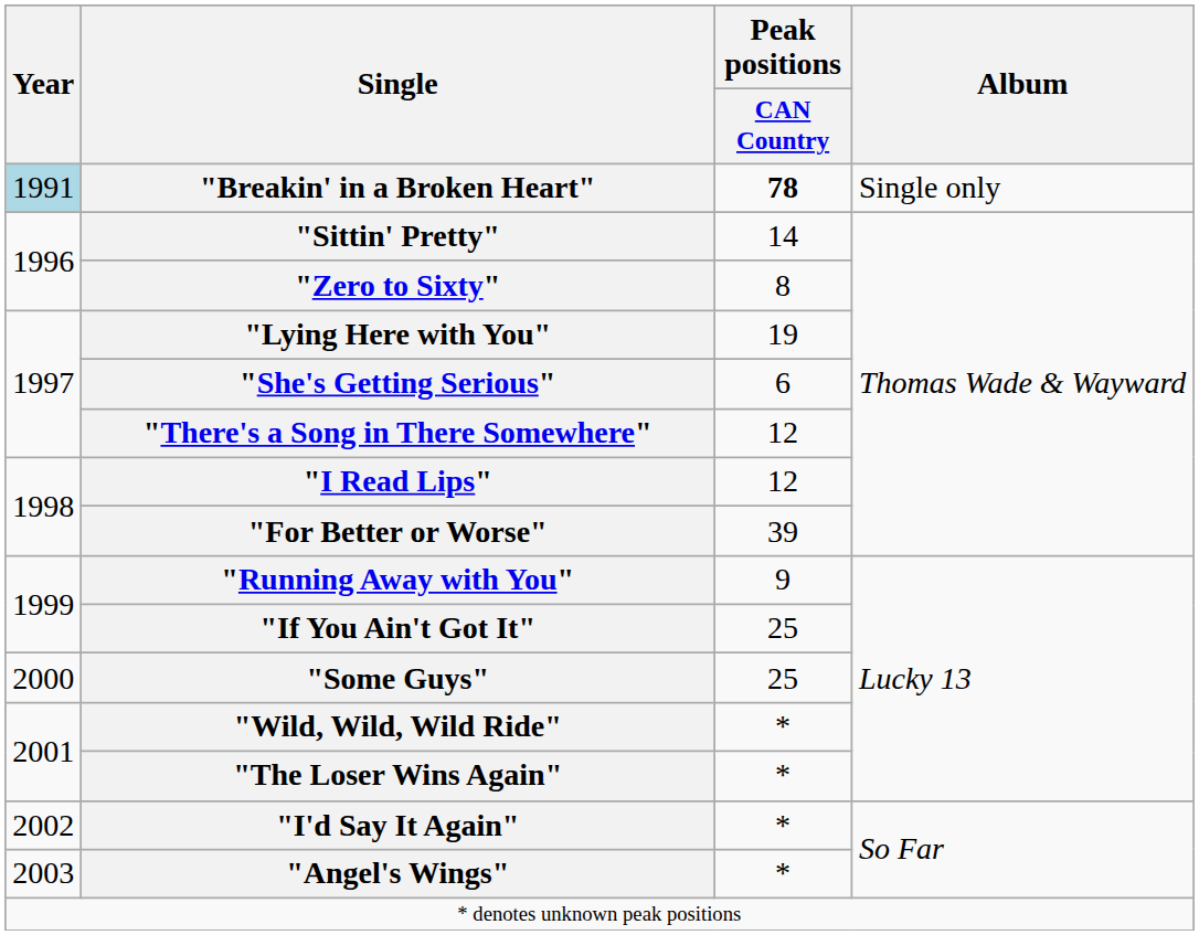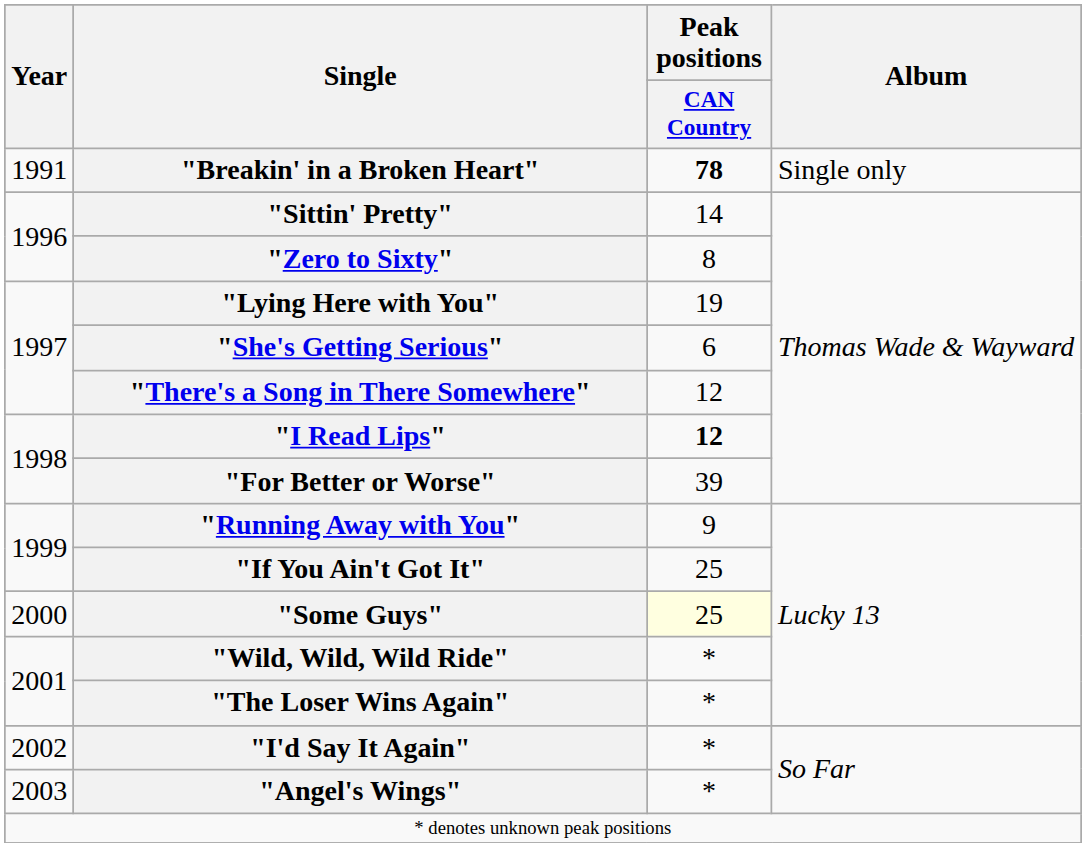"Breakin' in a Broken Heart" | Year: lightblue background -> no background
"I Read Lips" | Peak positions / CAN Country: normal -> bold
"Some Guys" | Peak positions / CAN Country: no background -> lightyellow background
